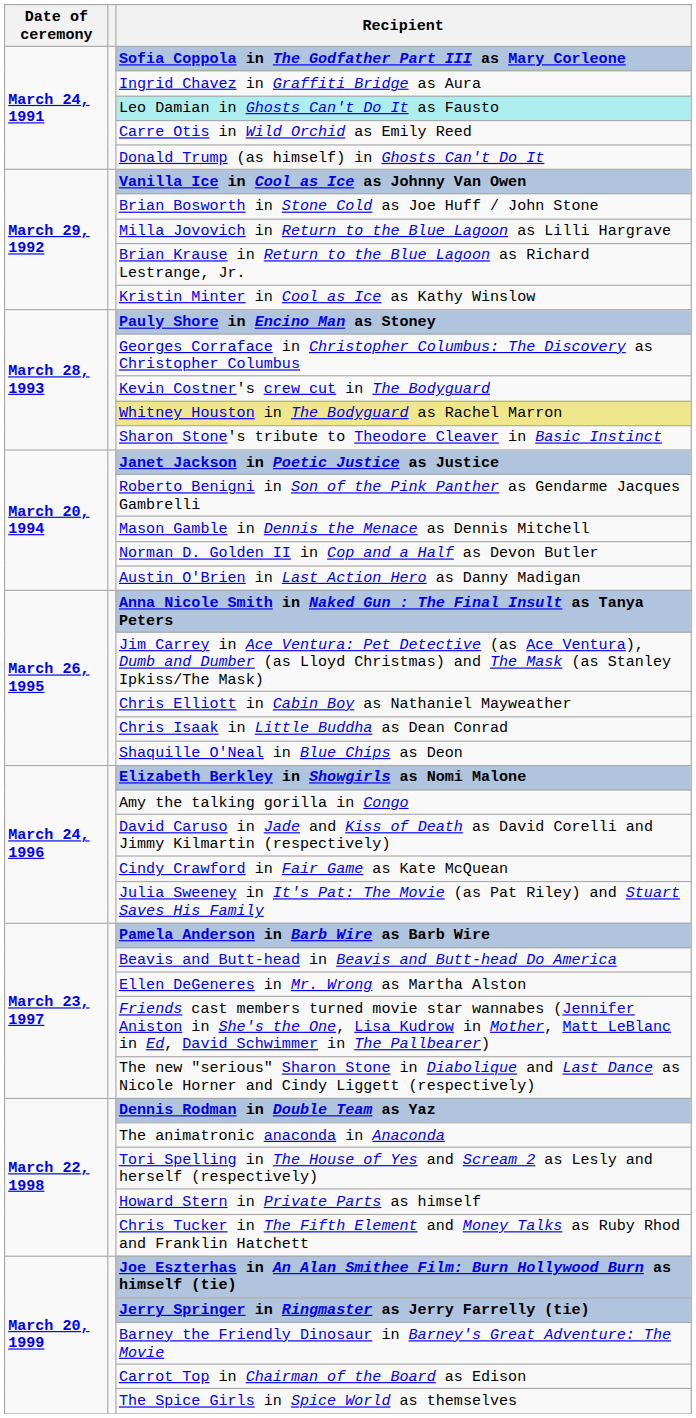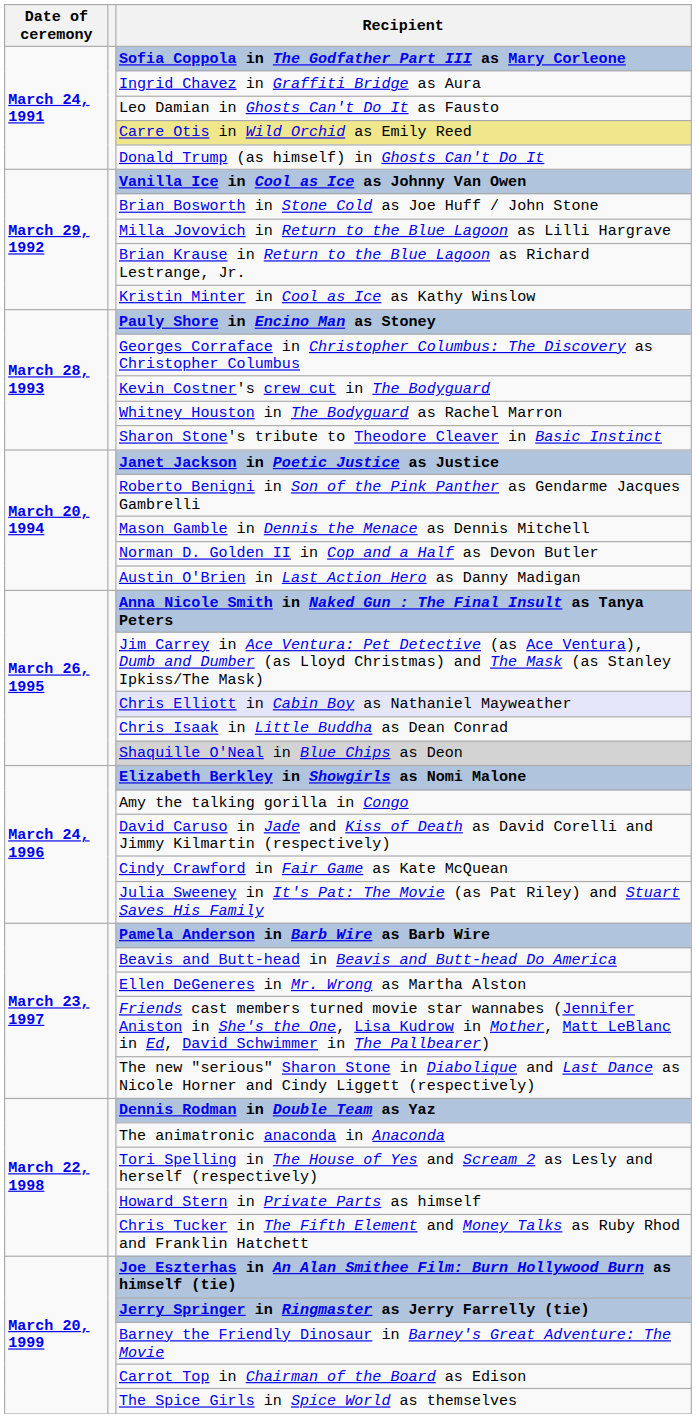Leo Damian in Ghosts Can't Do It as Fausto | Recipient: paleturquoise background -> no background
Carre Otis in Wild Orchid as Emily Reed | Recipient: no background -> khaki background
Whitney Houston in The Bodyguard as Rachel Marron | Recipient: khaki background -> no background
Chris Elliott in Cabin Boy as Nathaniel Mayweather | Recipient: no background -> lavender background
Shaquille O'Neal in Blue Chips as Deon | Recipient: no background -> lightgrey background
